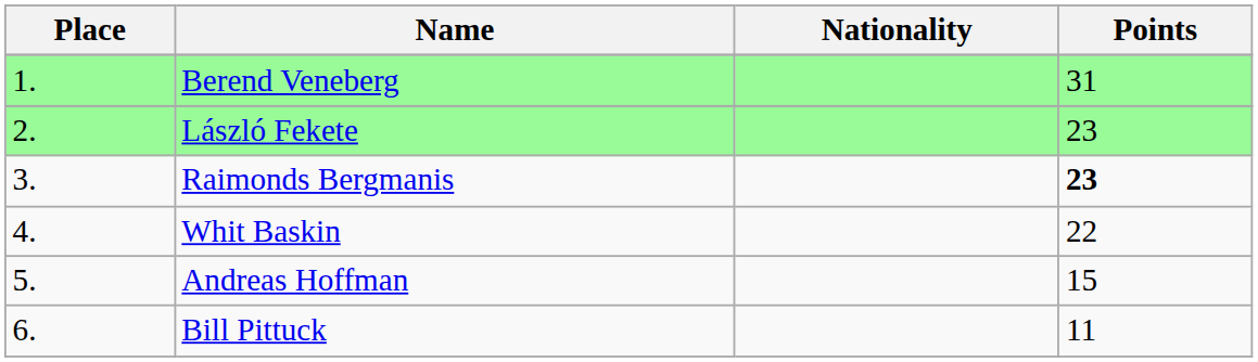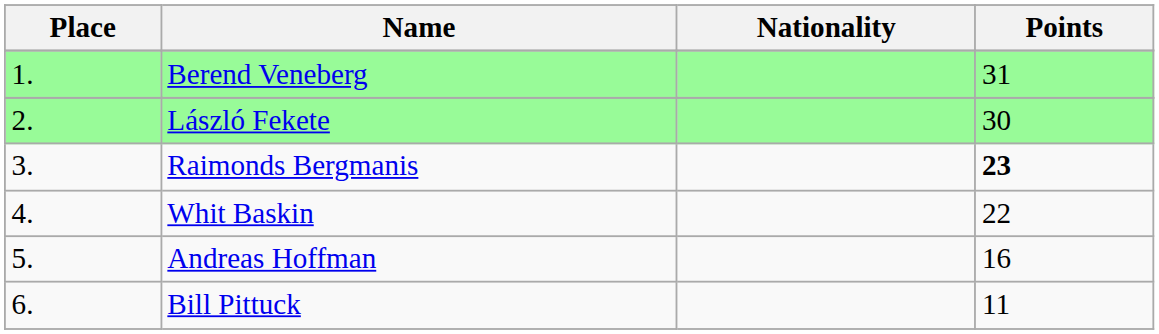László Fekete | Points: 23 -> 30
Andreas Hoffman | Points: 15 -> 16
